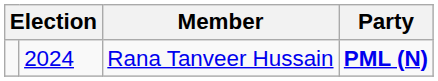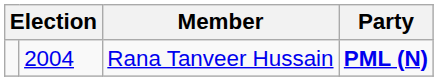Rana Tanveer Hussain | column 2: 2024 -> 2004
